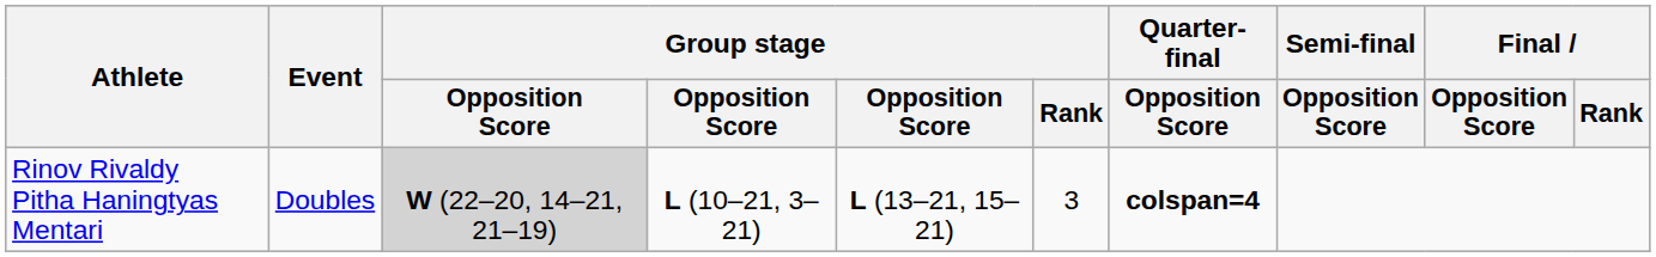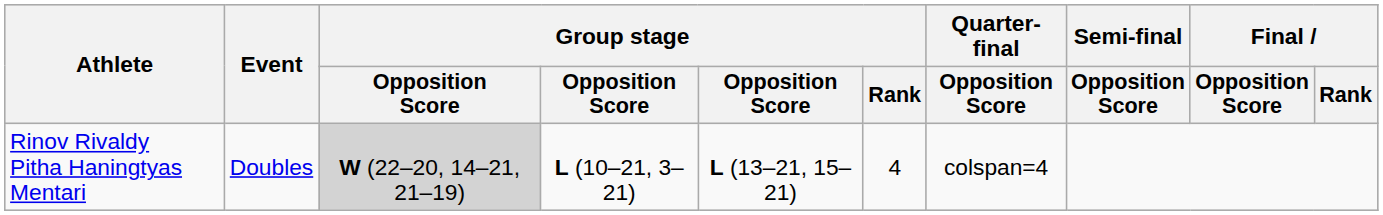Rinov Rivaldy Pitha Haningtyas Mentari | Group stage / Rank: 3 -> 4
Rinov Rivaldy Pitha Haningtyas Mentari | Quarter-final / Opposition Score: bold -> normal
